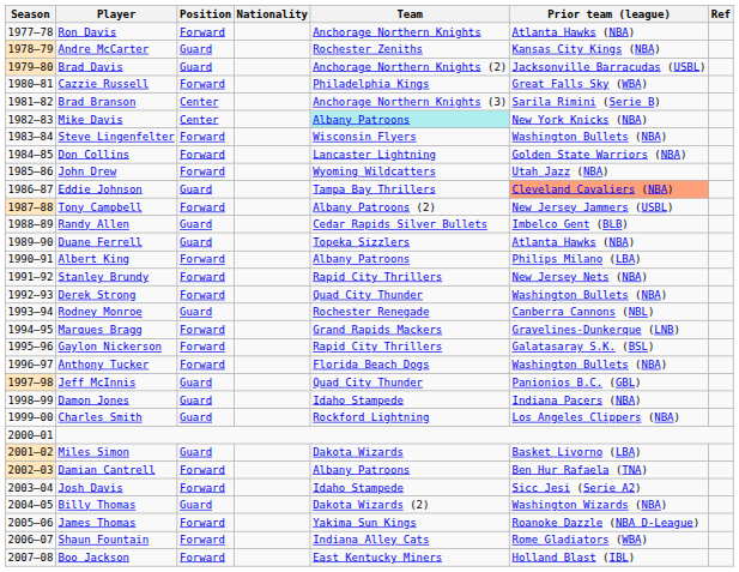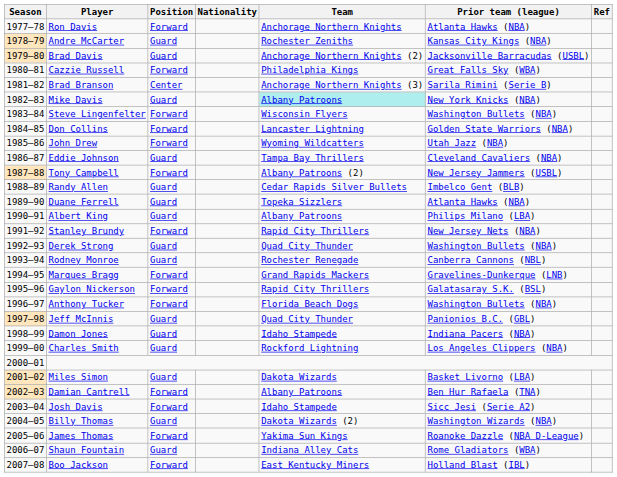Mike Davis | Position: Center -> Guard
Eddie Johnson | Prior team (league): lightsalmon background -> no background
Albert King | Position: Forward -> Guard
Derek Strong | Position: Forward -> Guard
Shaun Fountain | Position: Forward -> Guard
